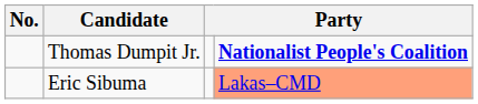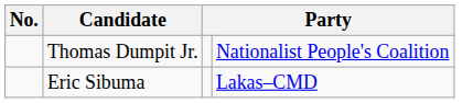Thomas Dumpit Jr. | column 4: bold -> normal
Eric Sibuma | column 4: lightsalmon background -> no background
